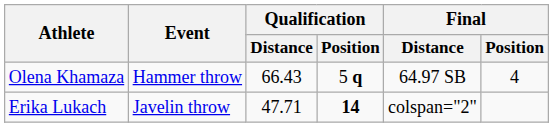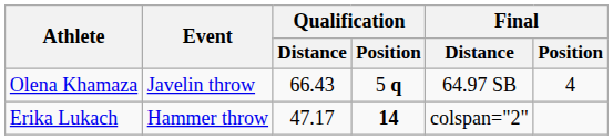Olena Khamaza | Event: Hammer throw -> Javelin throw
Erika Lukach | Event: Javelin throw -> Hammer throw
Erika Lukach | Qualification / Distance: 47.71 -> 47.17
